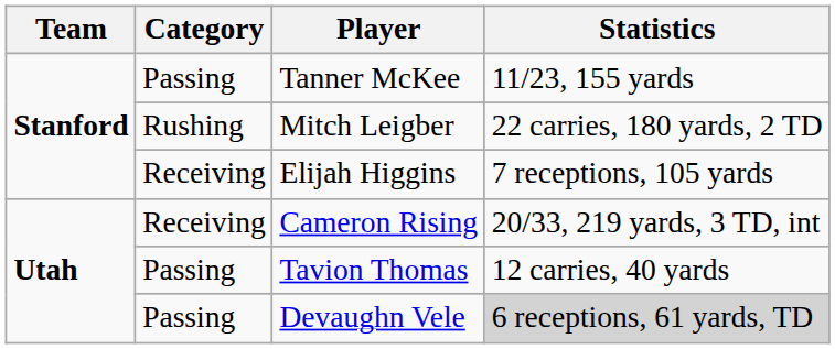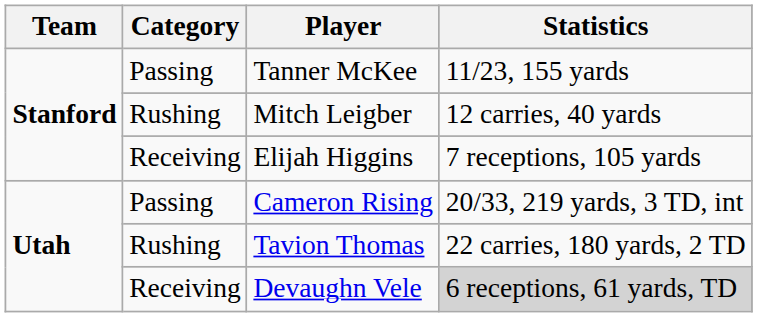Mitch Leigber | Statistics: 22 carries, 180 yards, 2 TD -> 12 carries, 40 yards
Cameron Rising | Category: Receiving -> Passing
Tavion Thomas | Category: Passing -> Rushing
Tavion Thomas | Statistics: 12 carries, 40 yards -> 22 carries, 180 yards, 2 TD
Devaughn Vele | Category: Passing -> Receiving
